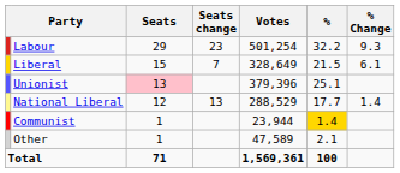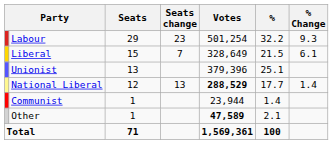Unionist | Seats: pink background -> no background
National Liberal | Votes: normal -> bold
Communist | %: gold background -> no background
Other | Votes: normal -> bold
